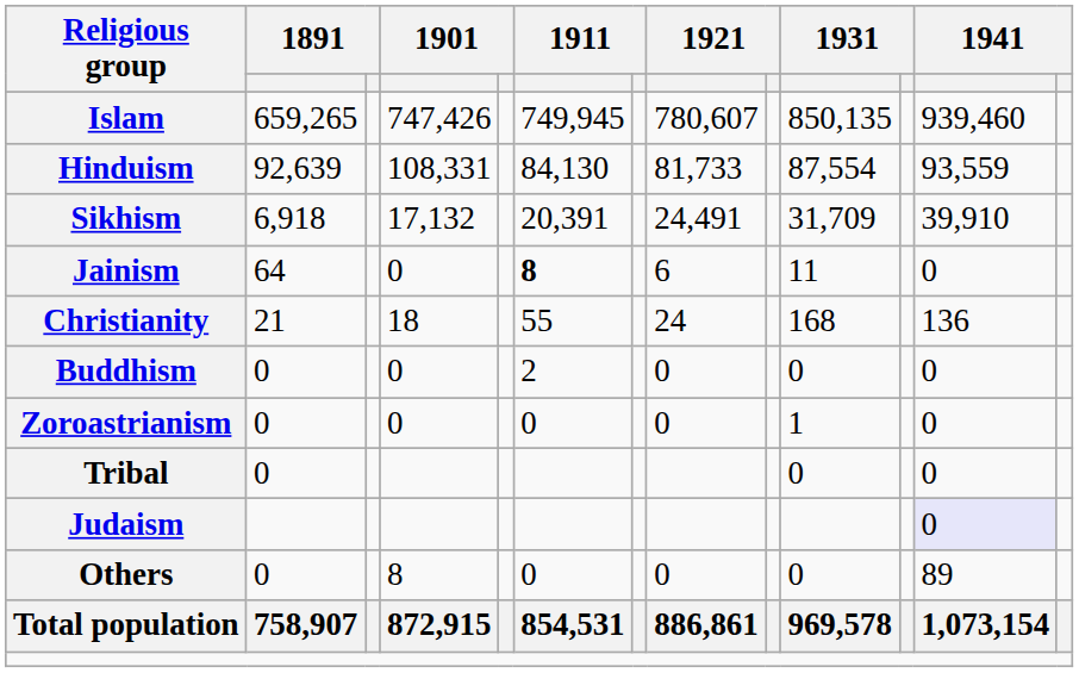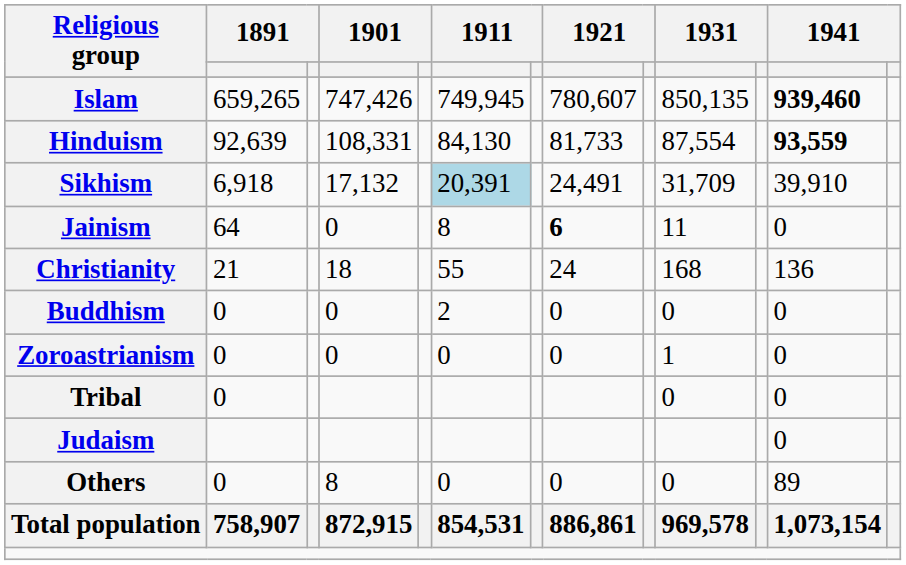Islam | column 12: normal -> bold
Hinduism | column 12: normal -> bold
Sikhism | column 6: no background -> lightblue background
Jainism | column 6: bold -> normal
Jainism | column 8: normal -> bold
Judaism | column 12: lavender background -> no background
